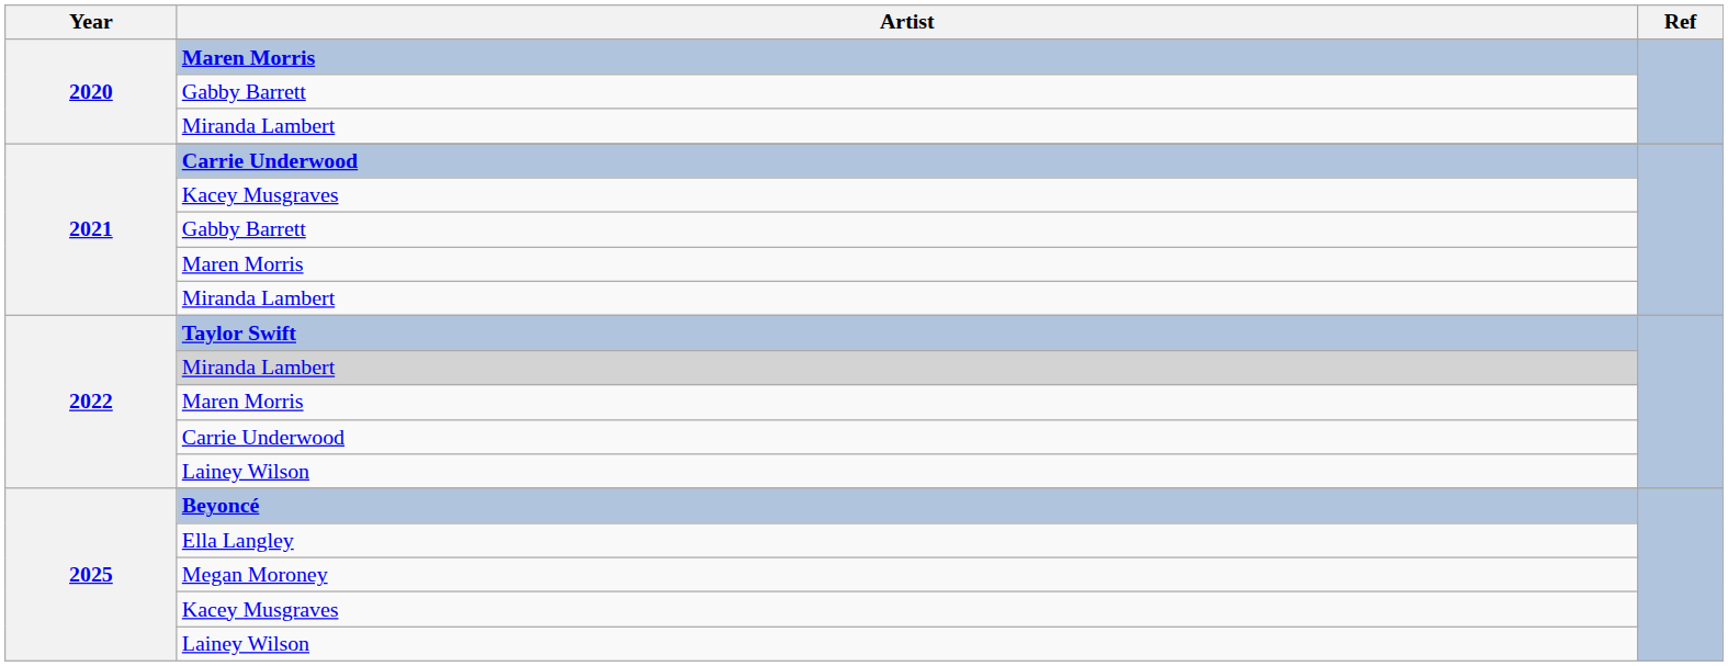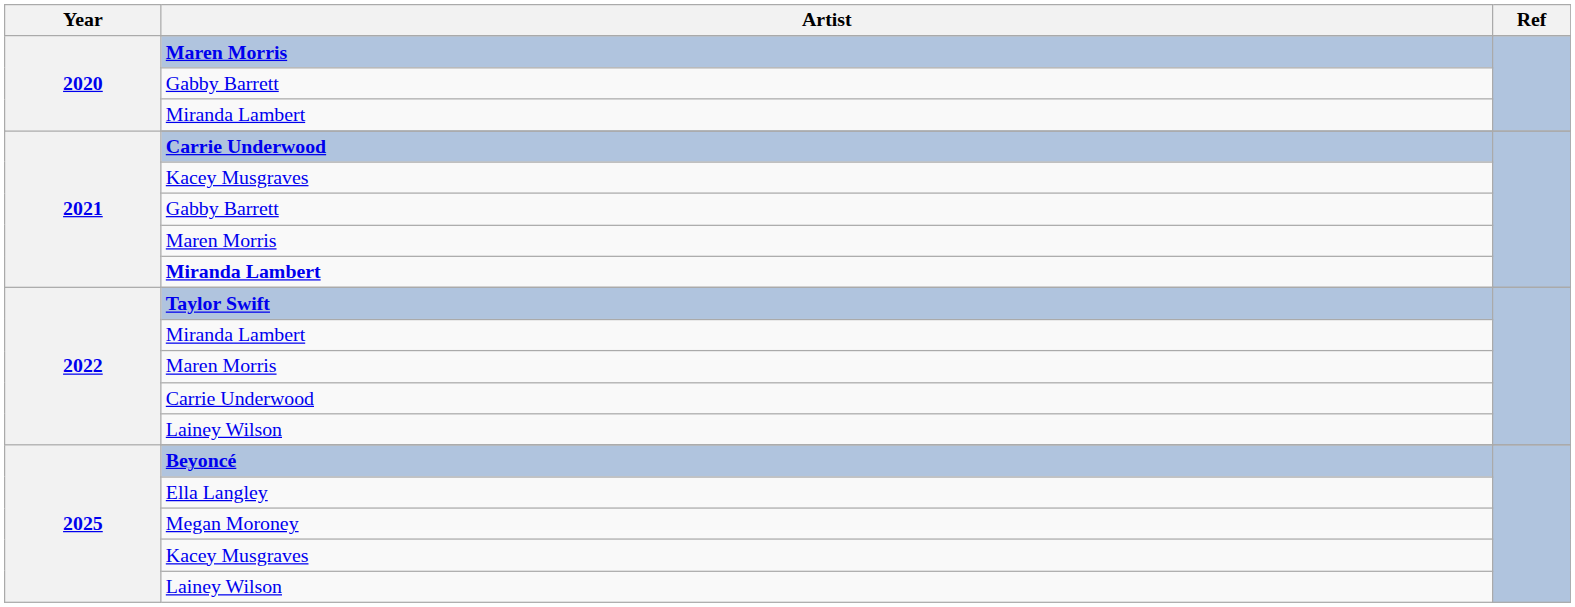2021 / Miranda Lambert | Artist: normal -> bold
2022 / Miranda Lambert | Artist: lightgrey background -> no background
